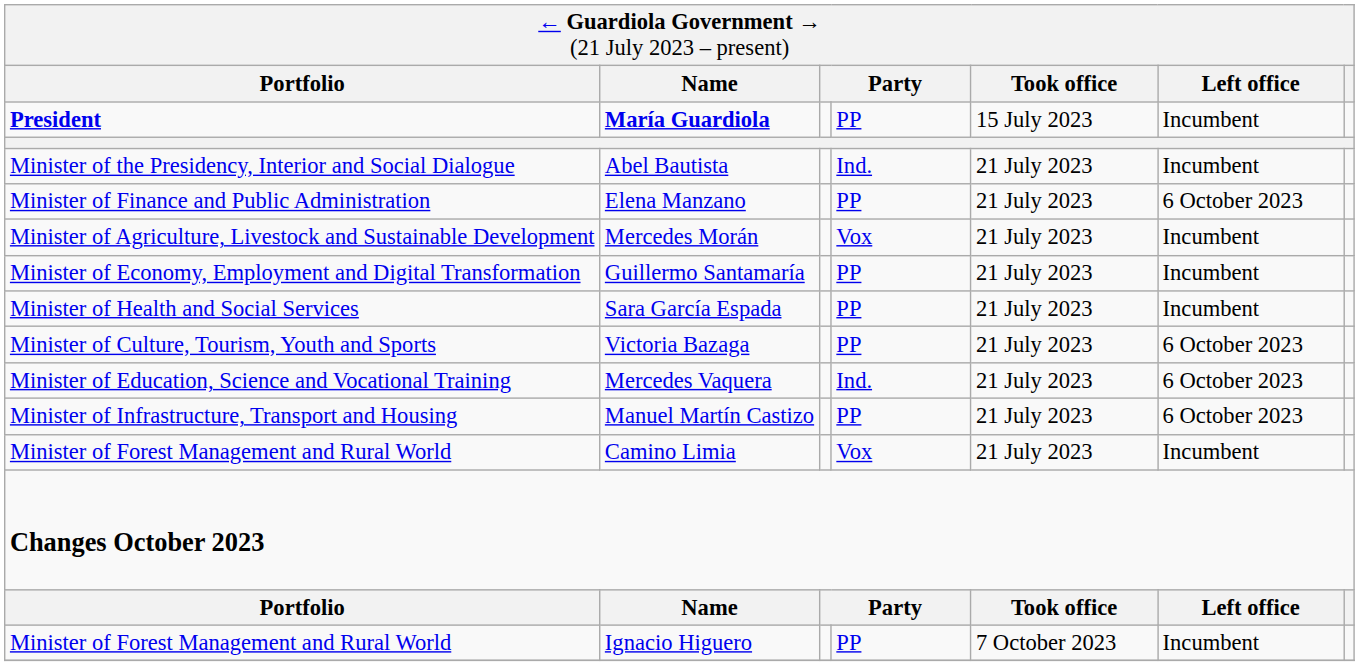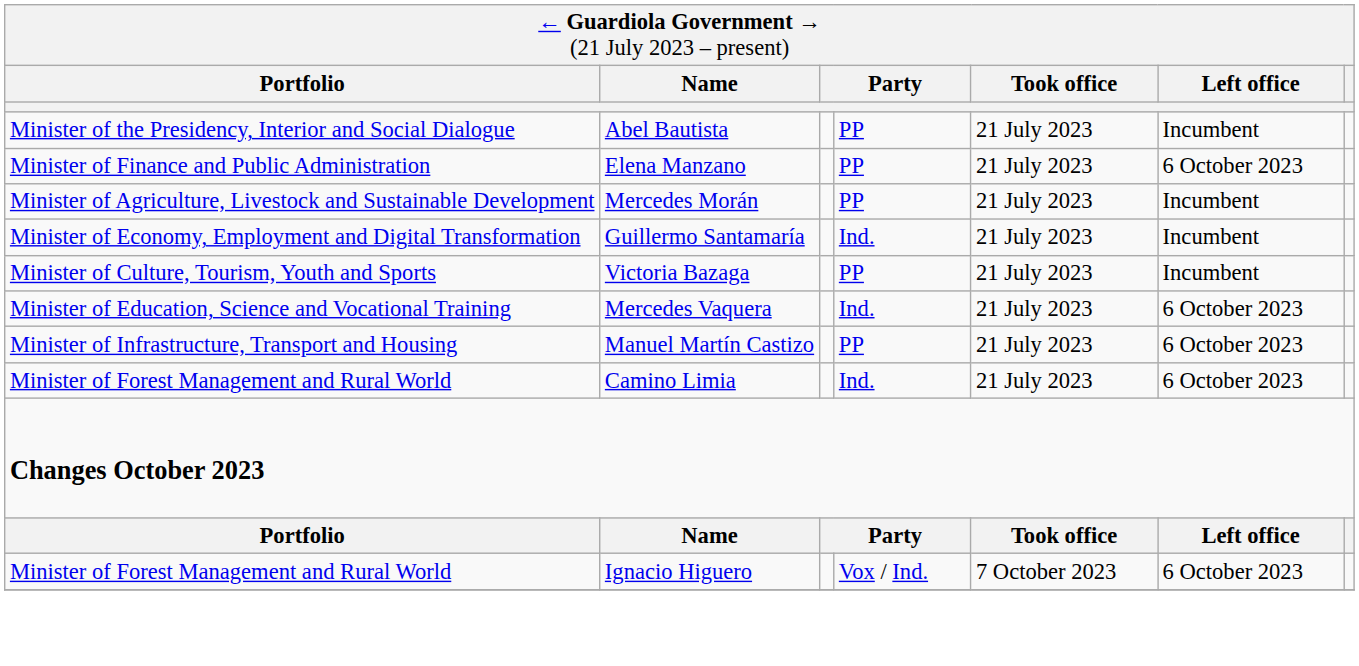- row: President | María Guardiola | PP | 15 July 2023 | Incumbent
Abel Bautista | column 4: Ind. -> PP
Mercedes Morán | column 4: Vox -> PP
Guillermo Santamaría | column 4: PP -> Ind.
- row: Minister of Health and Social Services | Sara García Espada | PP | 21 July 2023 | Incumbent
Victoria Bazaga | column 6: 6 October 2023 -> Incumbent
Camino Limia | column 4: Vox -> Ind.
Camino Limia | column 6: Incumbent -> 6 October 2023
Ignacio Higuero | column 4: PP -> Vox / Ind.
Ignacio Higuero | column 6: Incumbent -> 6 October 2023
